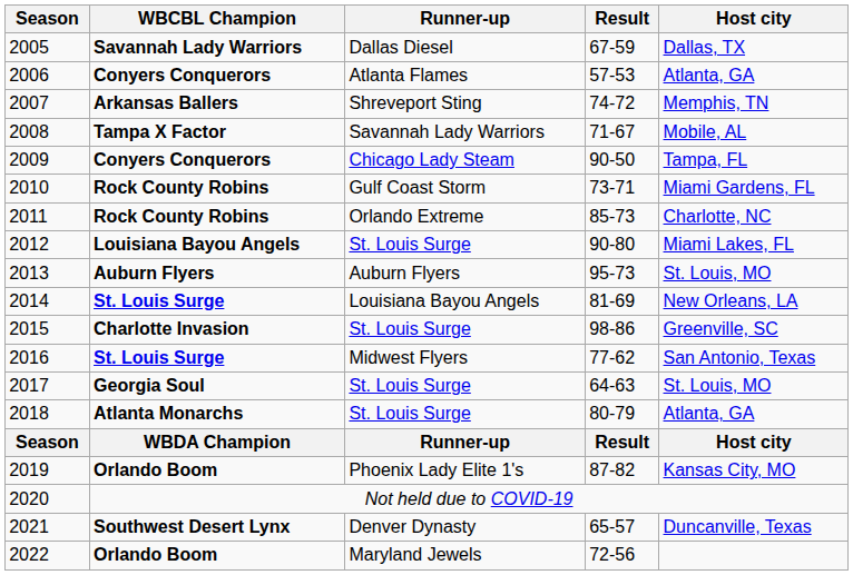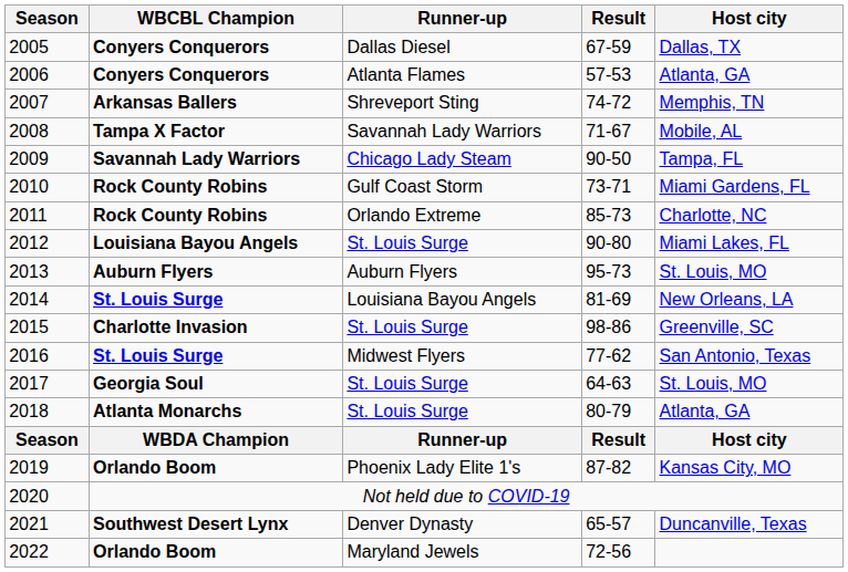2005 | WBCBL Champion: Savannah Lady Warriors -> Conyers Conquerors
2009 | WBCBL Champion: Conyers Conquerors -> Savannah Lady Warriors
